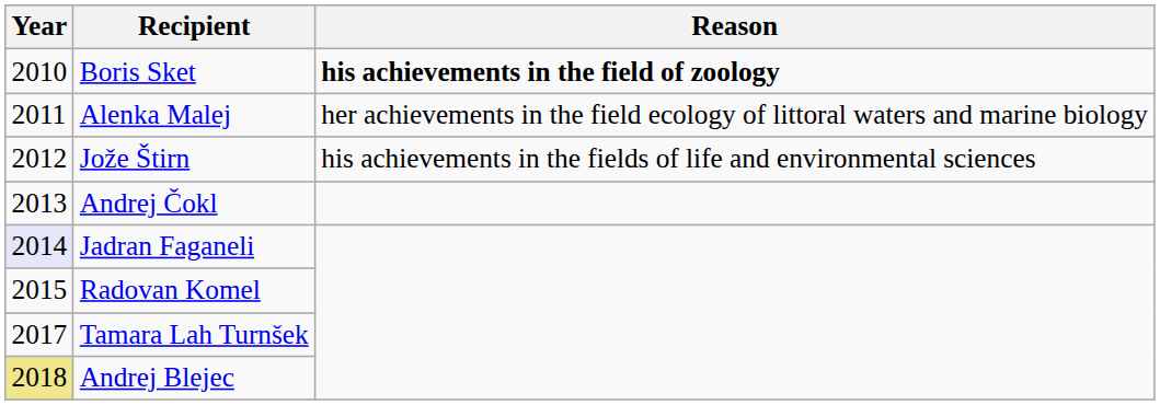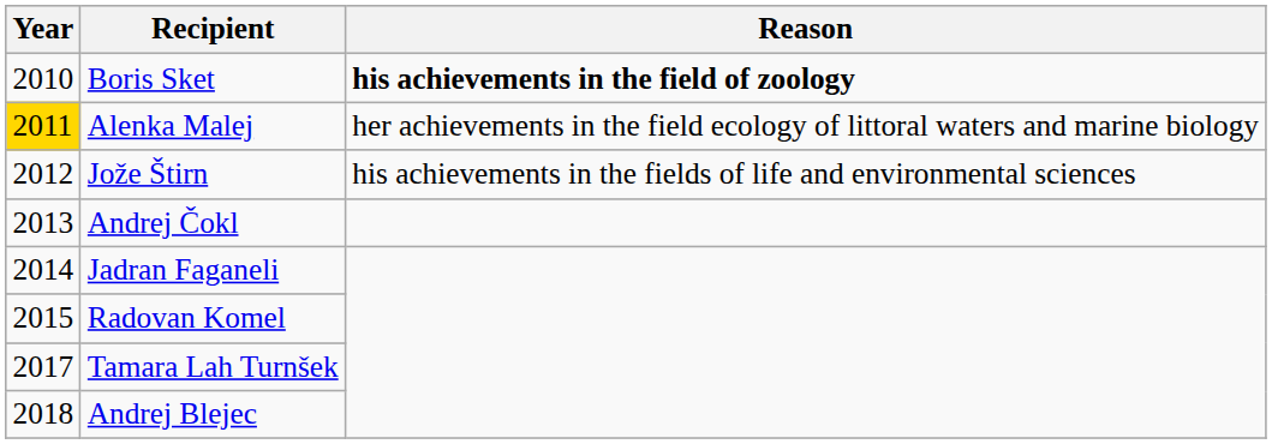Alenka Malej | Year: no background -> gold background
Jadran Faganeli | Year: lavender background -> no background
Andrej Blejec | Year: khaki background -> no background
